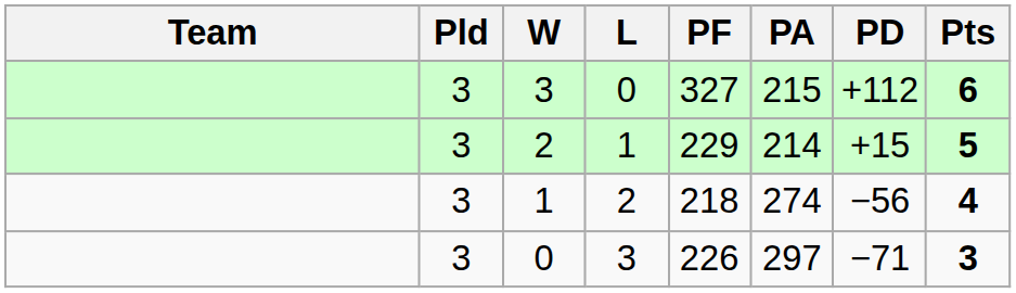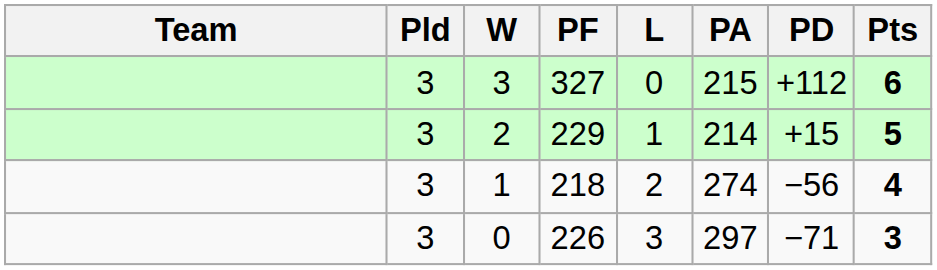columns swapped: L <-> PF
